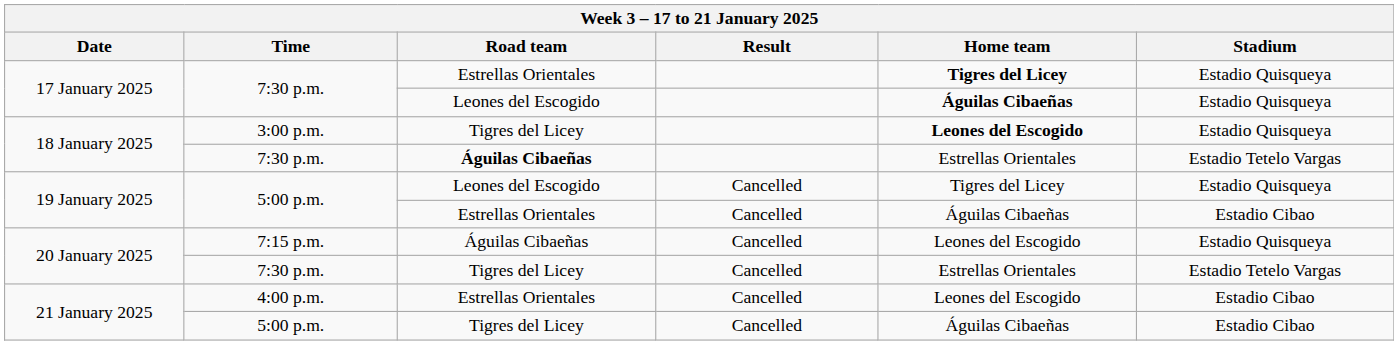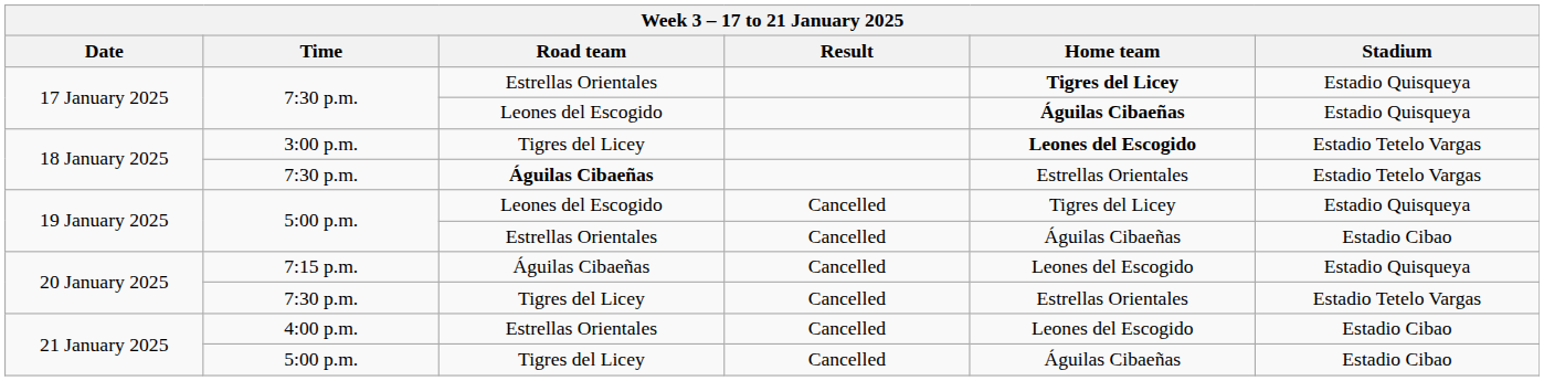18 January 2025 / Tigres del Licey | Stadium: Estadio Quisqueya -> Estadio Tetelo Vargas
